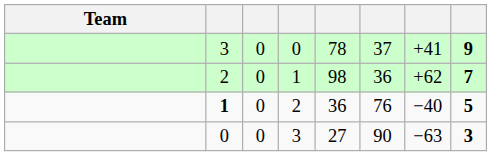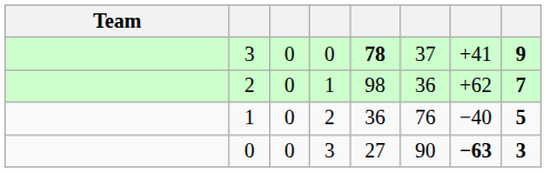row 2 | column 5: normal -> bold
row 4 | column 2: bold -> normal
row 5 | column 7: normal -> bold
